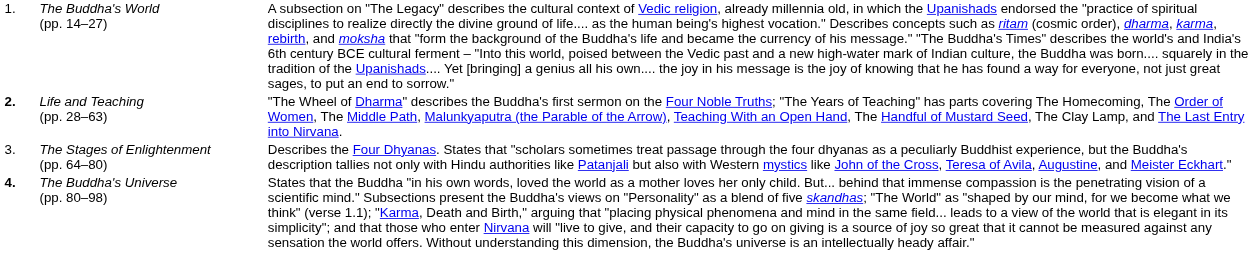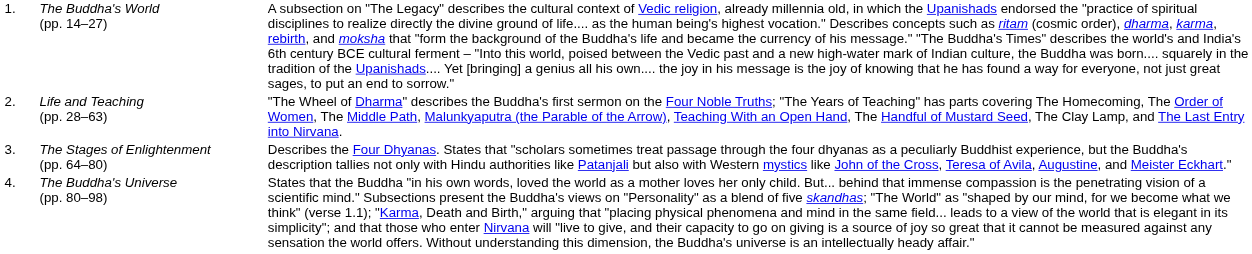Life and Teaching (pp. 28–63) | column 1: bold -> normal
The Buddha's Universe (pp. 80–98) | column 1: bold -> normal
